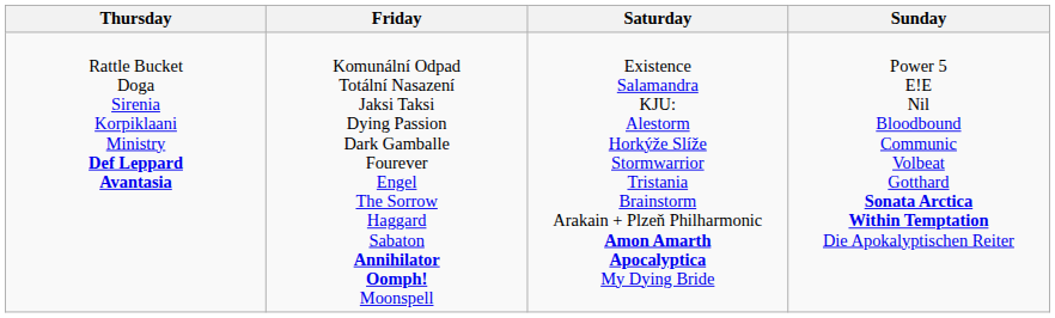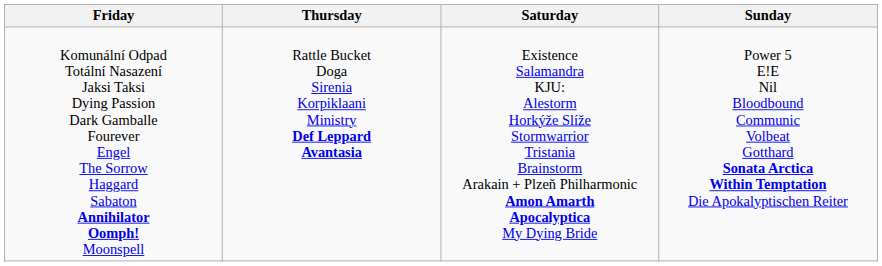columns swapped: Thursday <-> Friday
